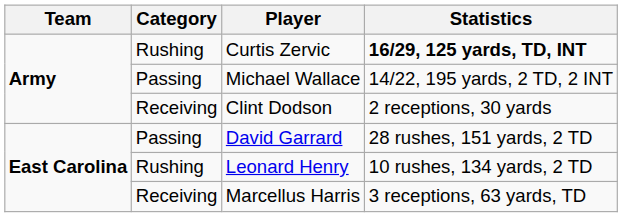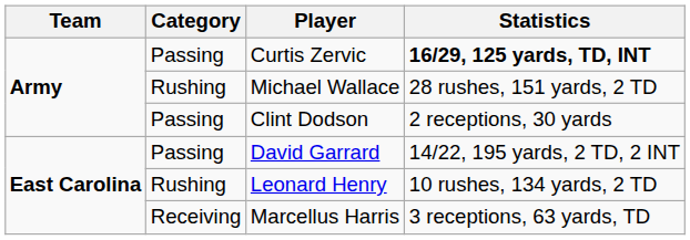Curtis Zervic | Category: Rushing -> Passing
Michael Wallace | Category: Passing -> Rushing
Michael Wallace | Statistics: 14/22, 195 yards, 2 TD, 2 INT -> 28 rushes, 151 yards, 2 TD
Clint Dodson | Category: Receiving -> Passing
David Garrard | Statistics: 28 rushes, 151 yards, 2 TD -> 14/22, 195 yards, 2 TD, 2 INT
